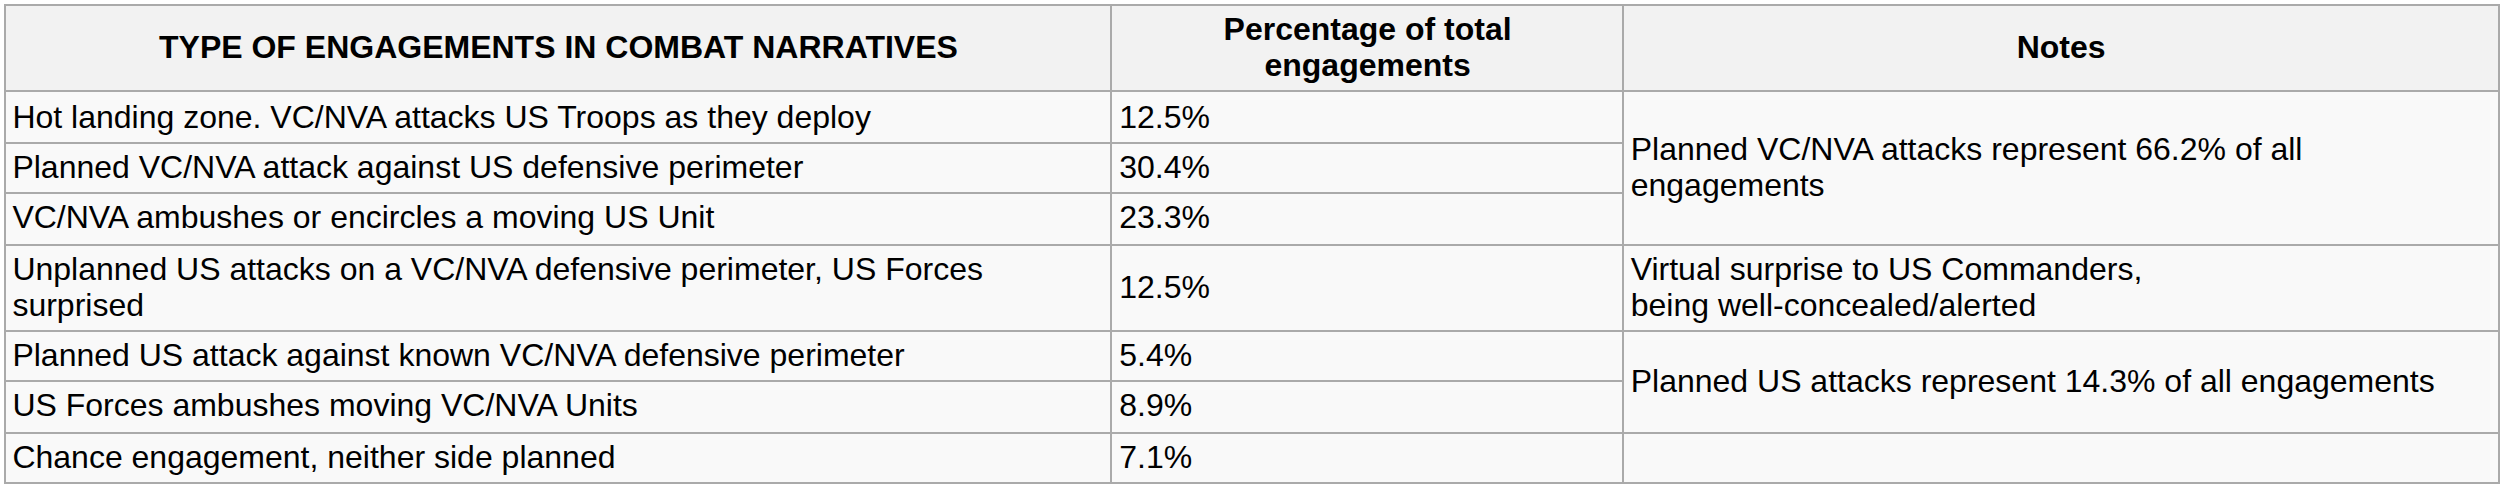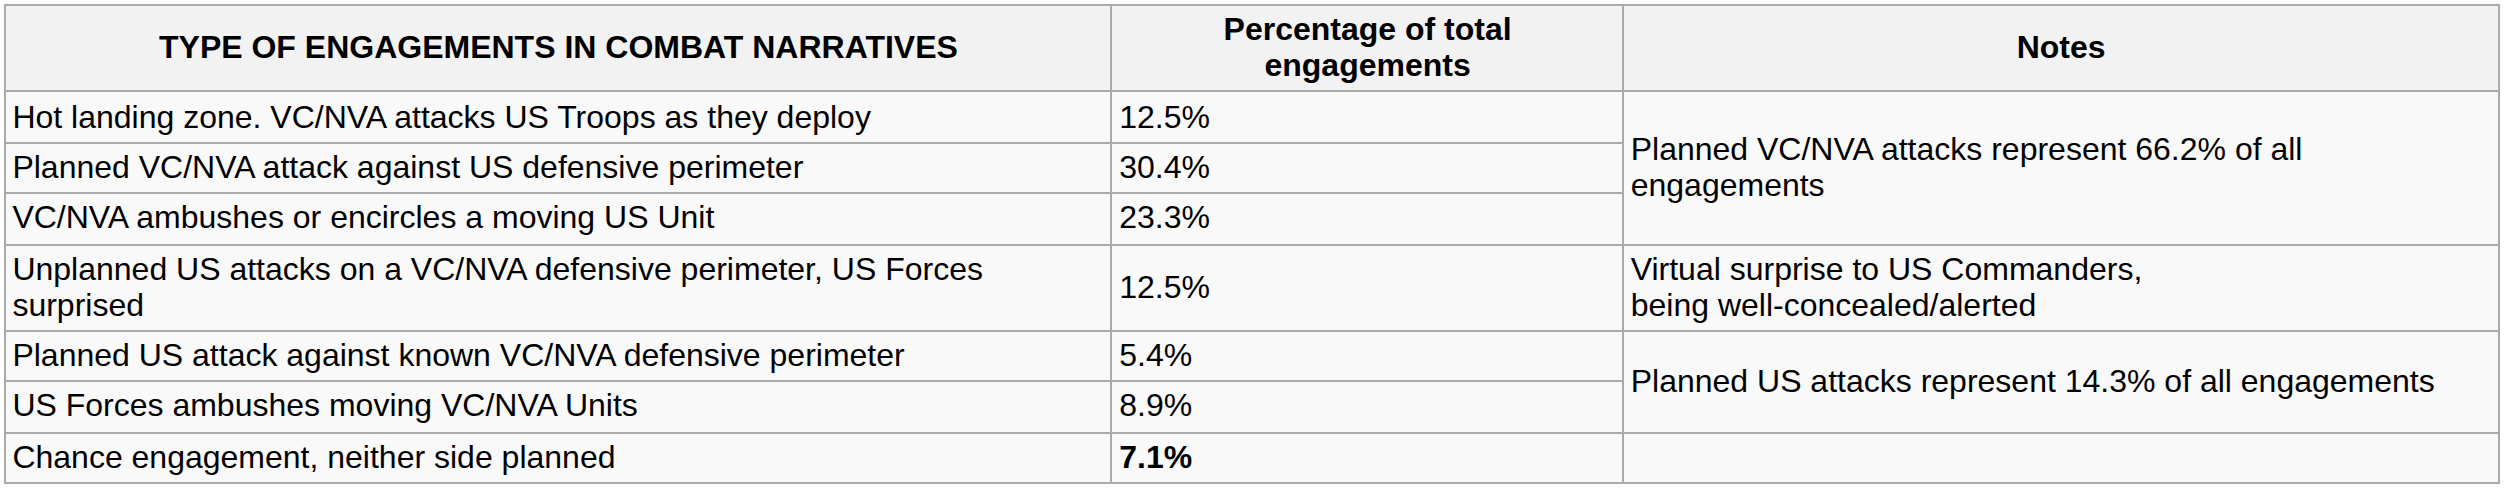Chance engagement, neither side planned | Percentage of total engagements: normal -> bold
